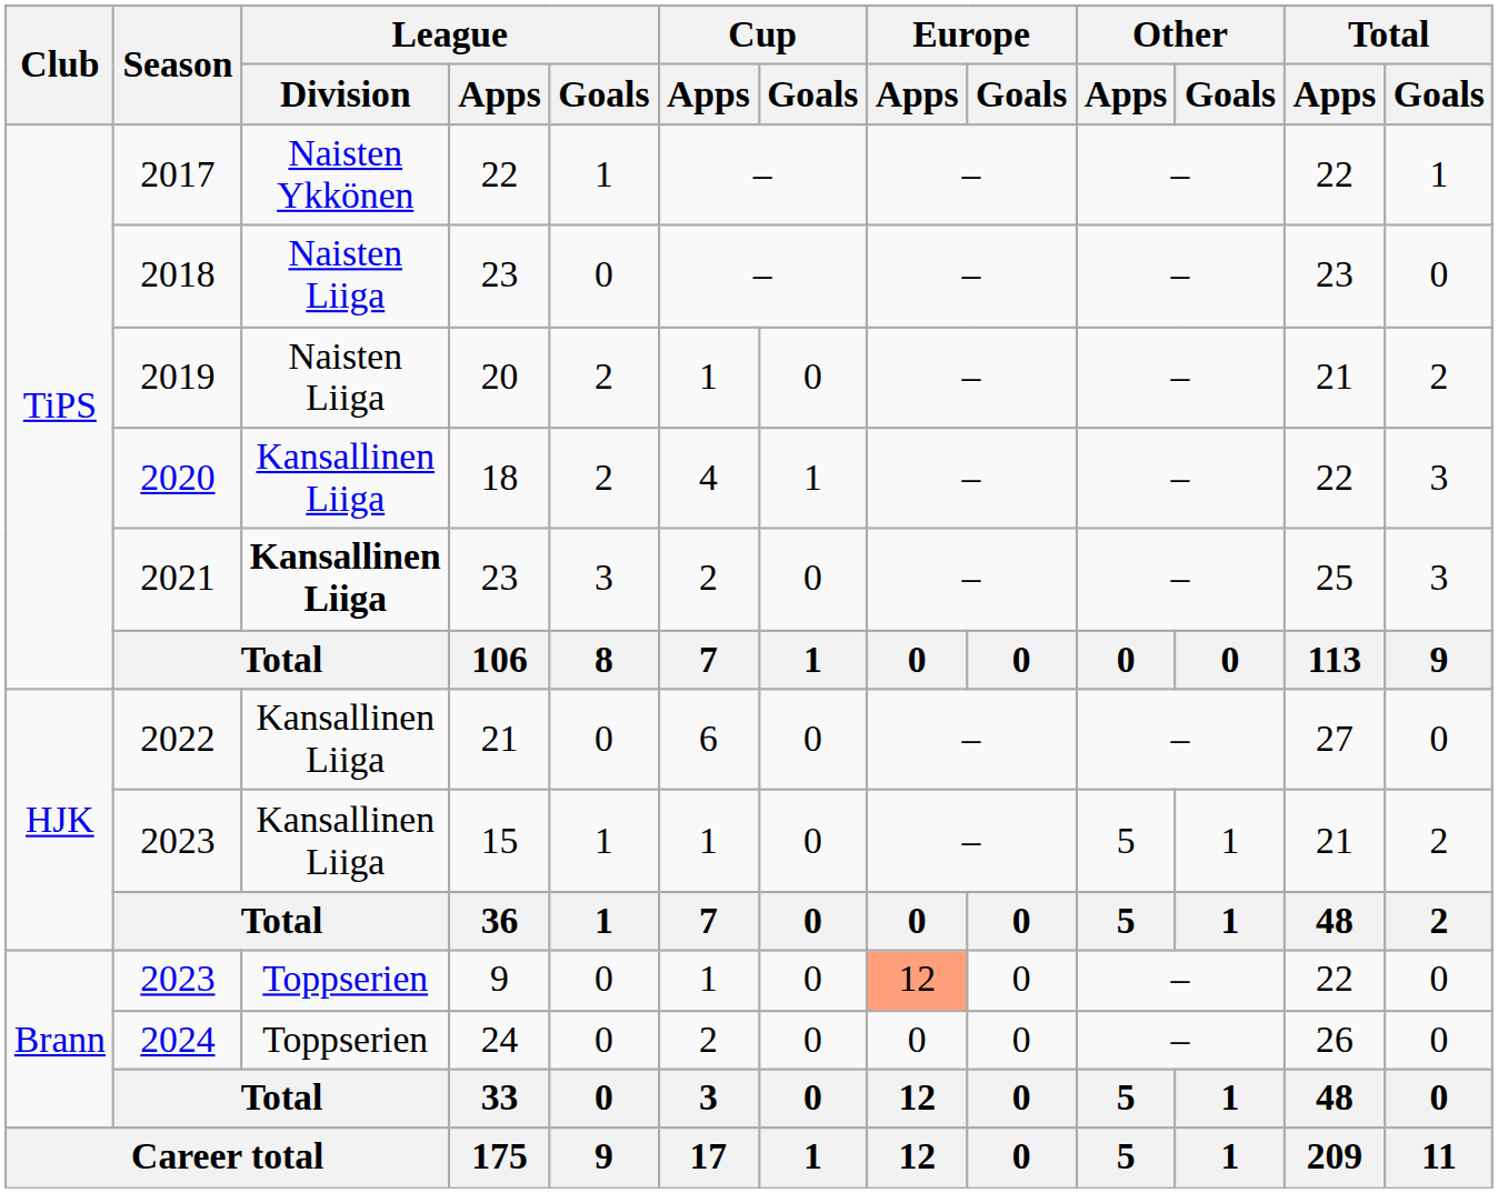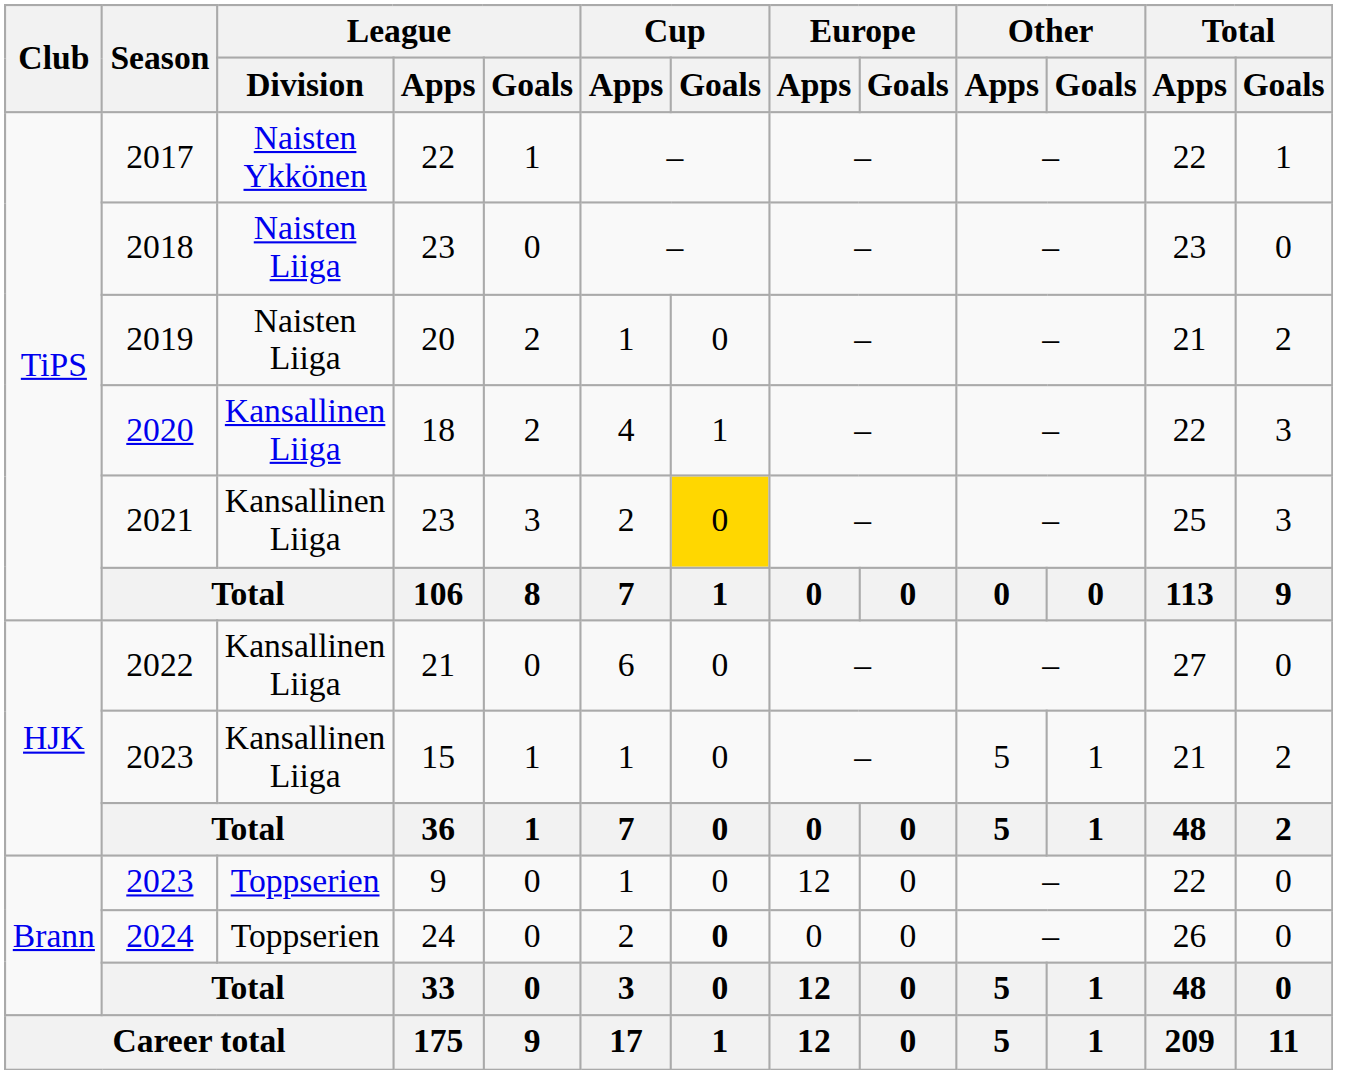2021 | League / Division: bold -> normal
2021 | Cup / Goals: no background -> gold background
2023 / 9 | Europe / Apps: lightsalmon background -> no background
2024 | Cup / Goals: normal -> bold
